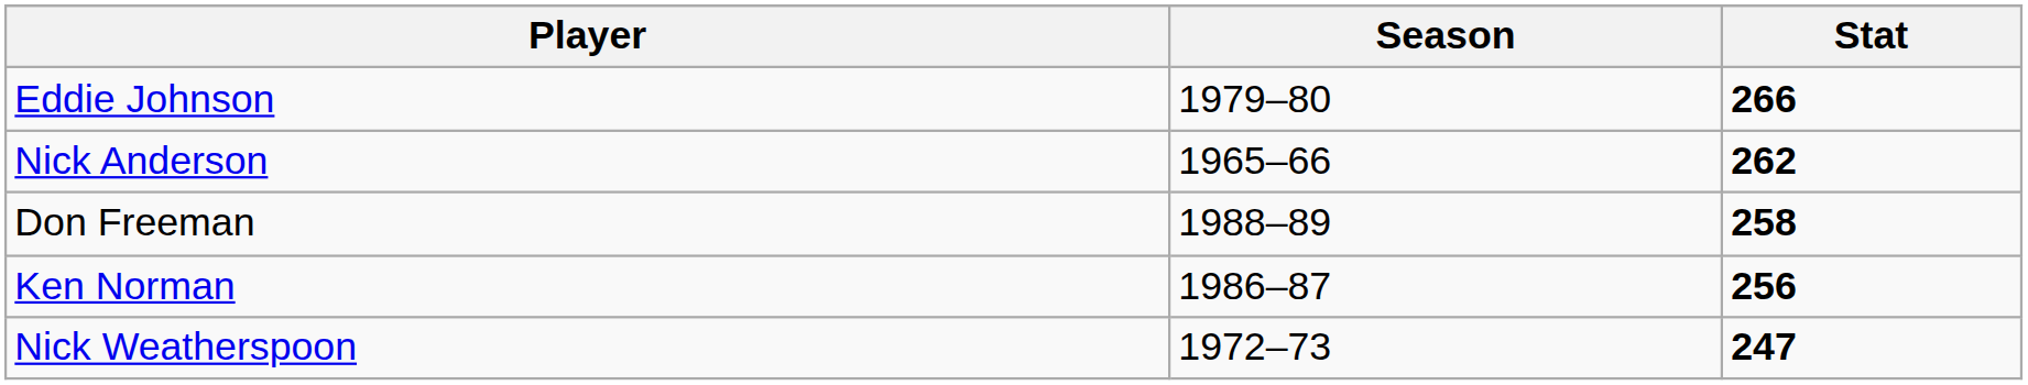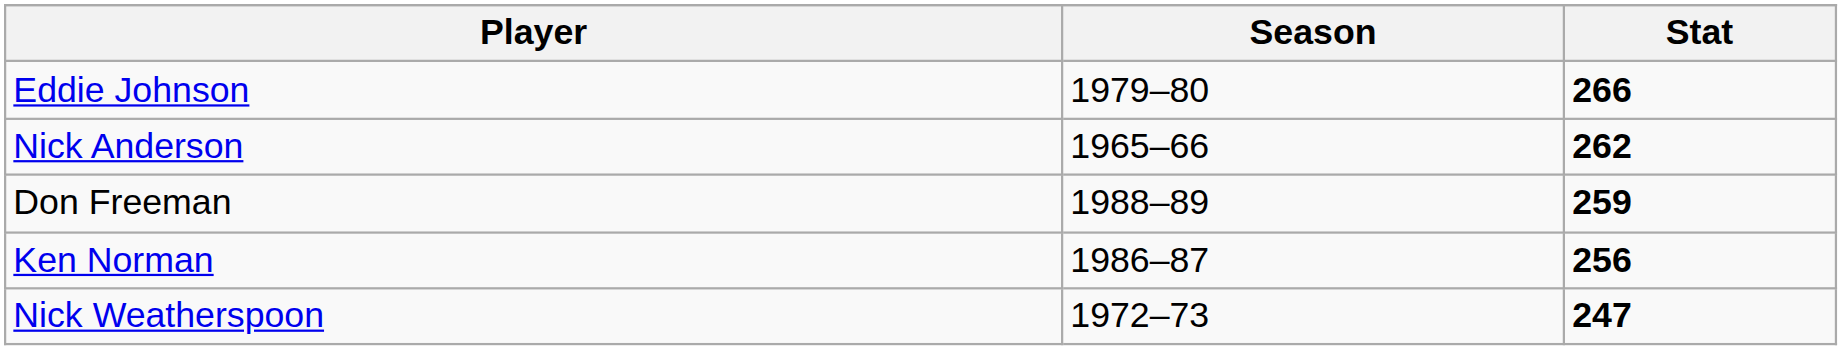Don Freeman | Stat: 258 -> 259
